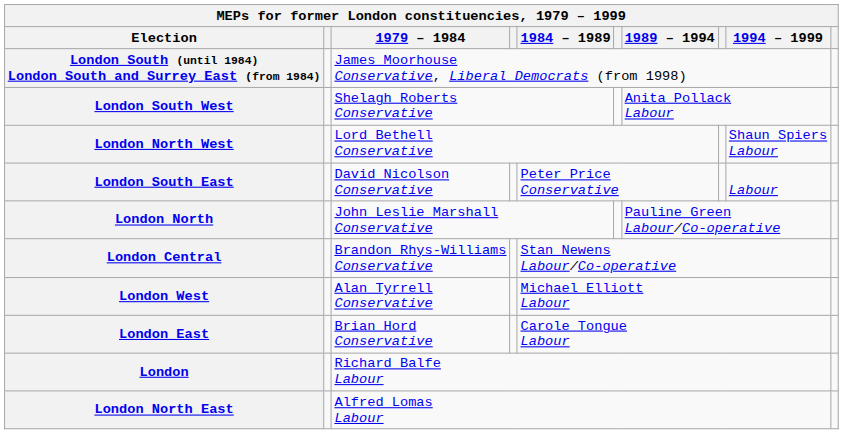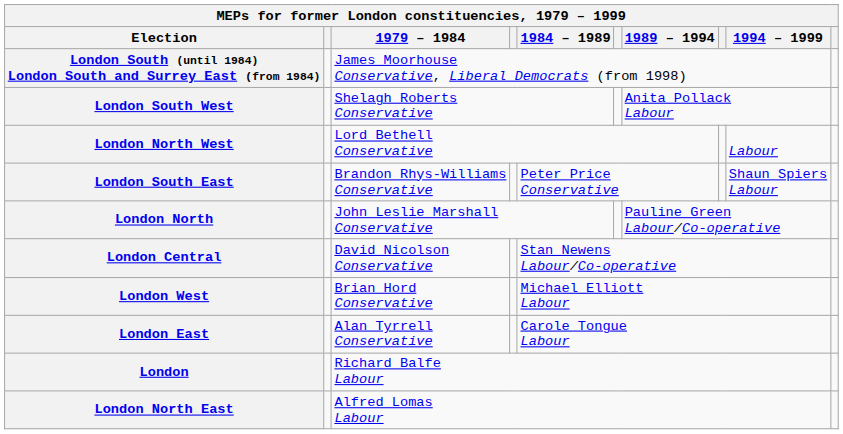London North West | 1994 – 1999: Shaun Spiers Labour -> Labour
London South East | 1979 – 1984: David Nicolson Conservative -> Brandon Rhys-Williams Conservative
London South East | 1994 – 1999: Labour -> Shaun Spiers Labour
London Central | 1979 – 1984: Brandon Rhys-Williams Conservative -> David Nicolson Conservative
London West | 1979 – 1984: Alan Tyrrell Conservative -> Brian Hord Conservative
London East | 1979 – 1984: Brian Hord Conservative -> Alan Tyrrell Conservative
